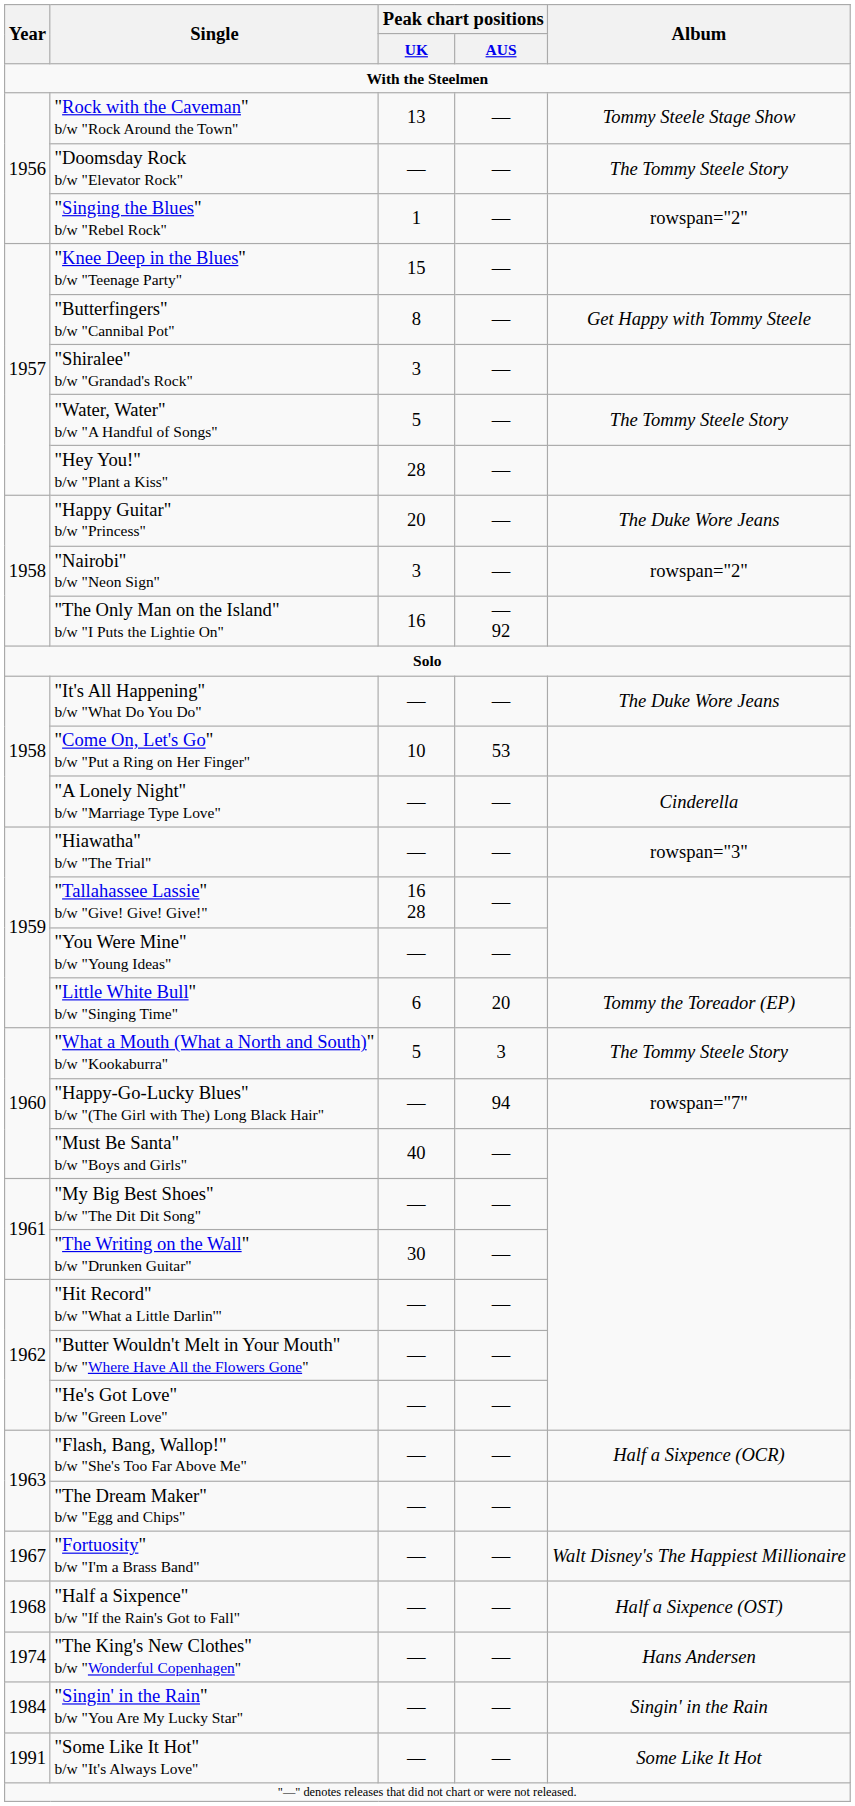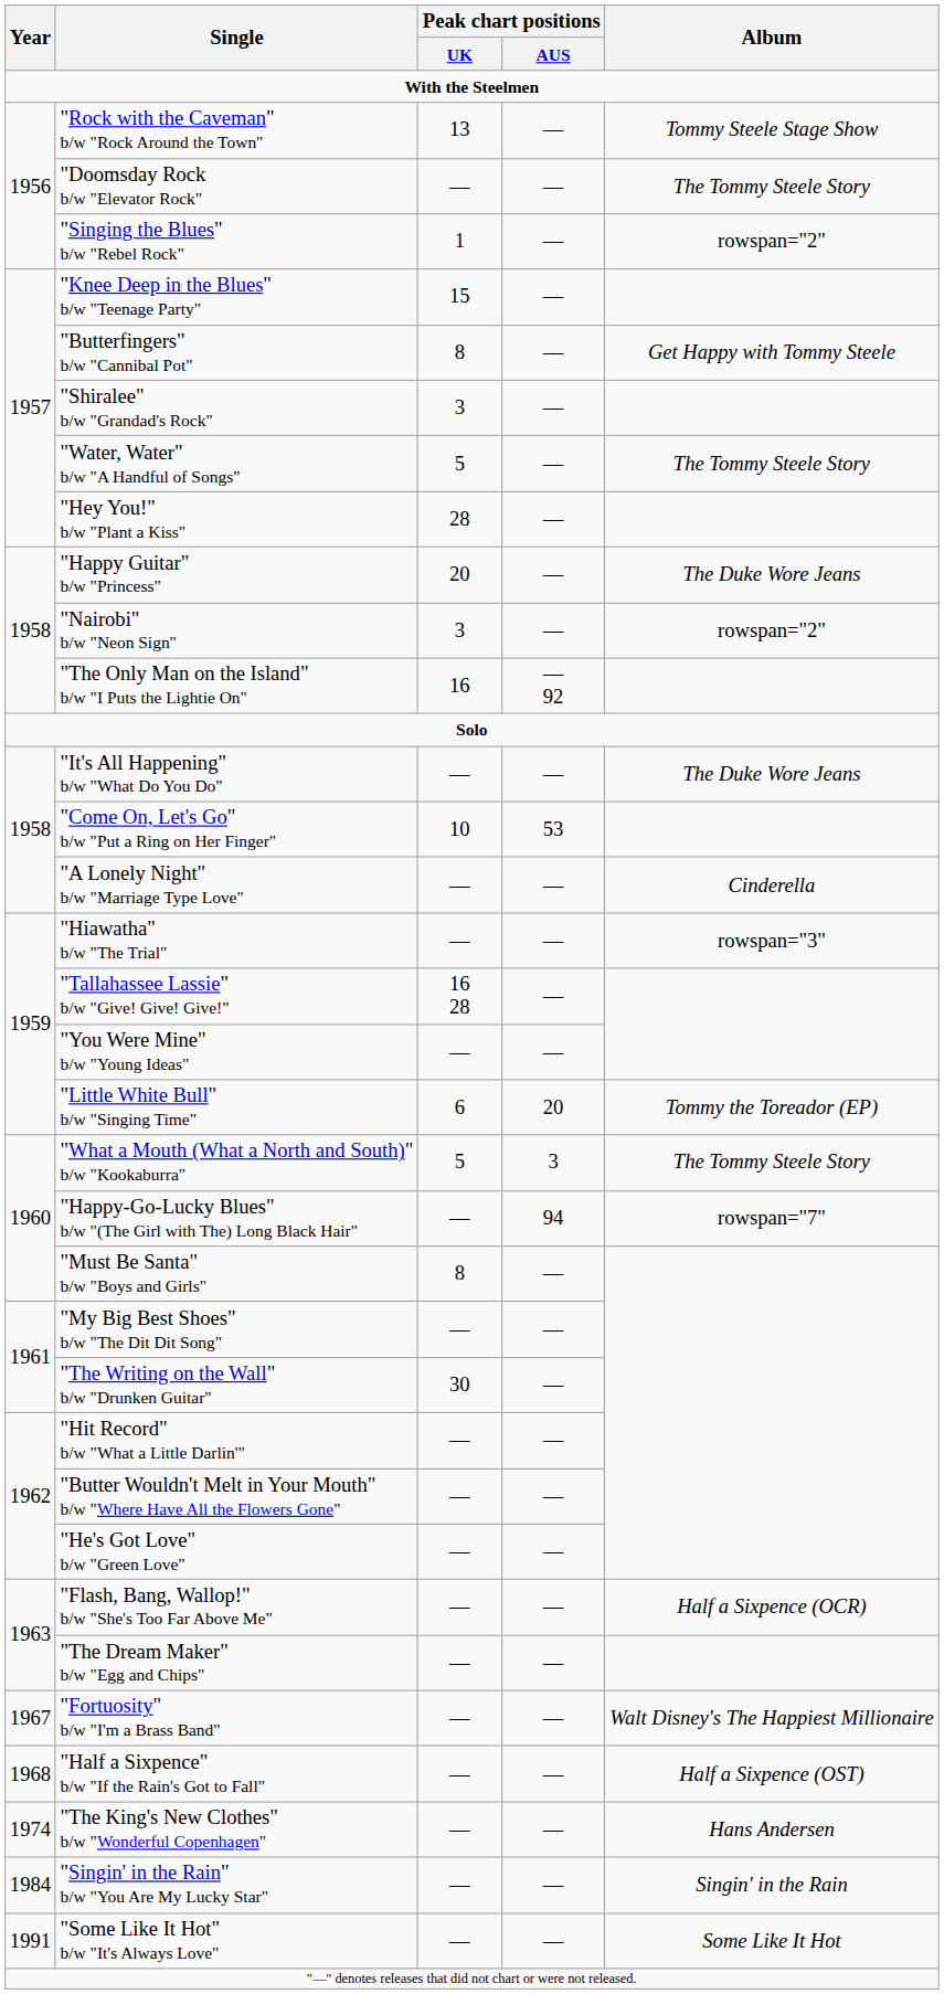"Must Be Santa" b/w "Boys and Girls" | Peak chart positions / UK: 40 -> 8
